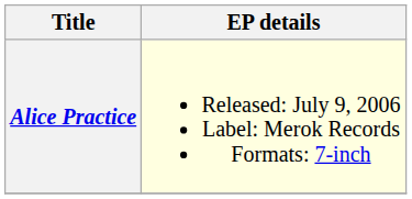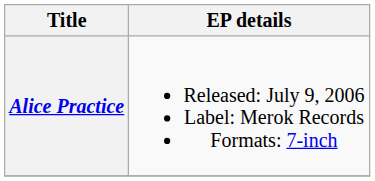Alice Practice | EP details: lightyellow background -> no background
